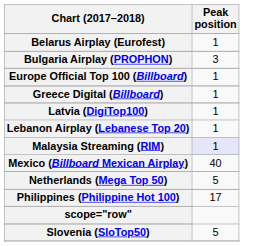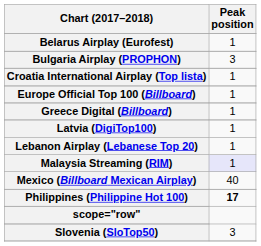+ row: Croatia International Airplay (Top lista) | 1
- row: Netherlands (Mega Top 50) | 5
Philippines (Philippine Hot 100) | Peak position: normal -> bold
Slovenia (SloTop50) | Peak position: 5 -> 3
